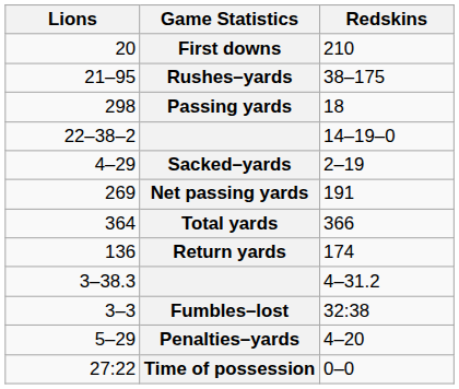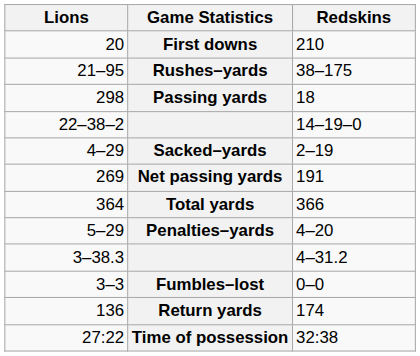rows swapped: Return yards <-> Penalties–yards
Fumbles–lost | Redskins: 32:38 -> 0–0
Time of possession | Redskins: 0–0 -> 32:38
